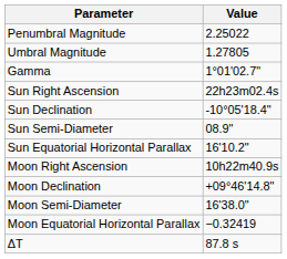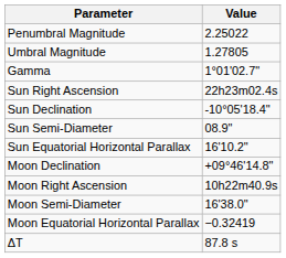rows swapped: Moon Right Ascension <-> Moon Declination
